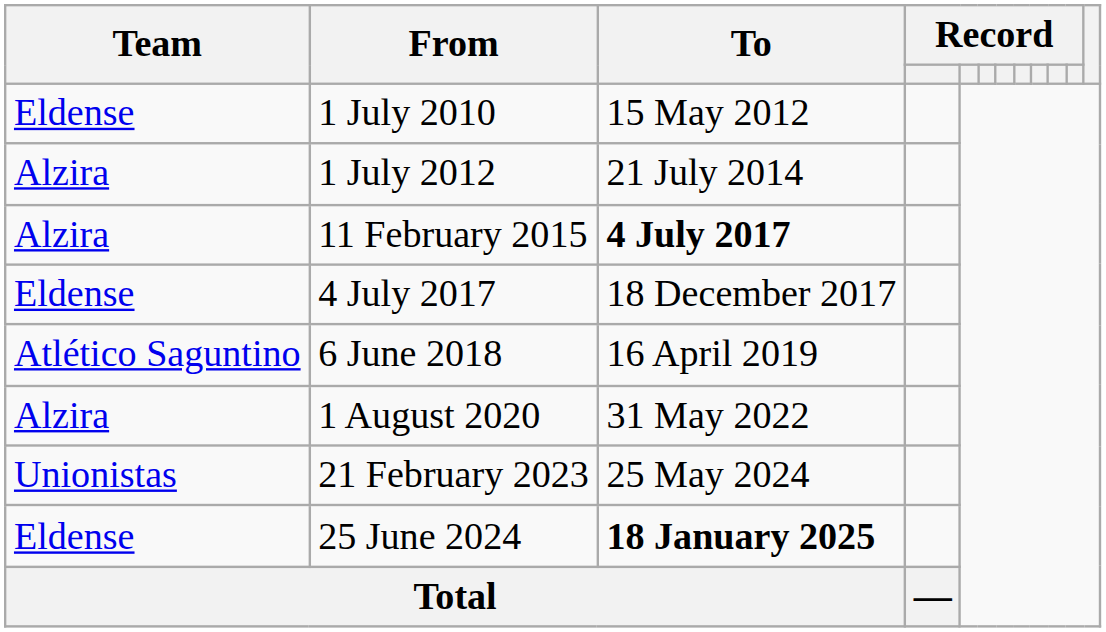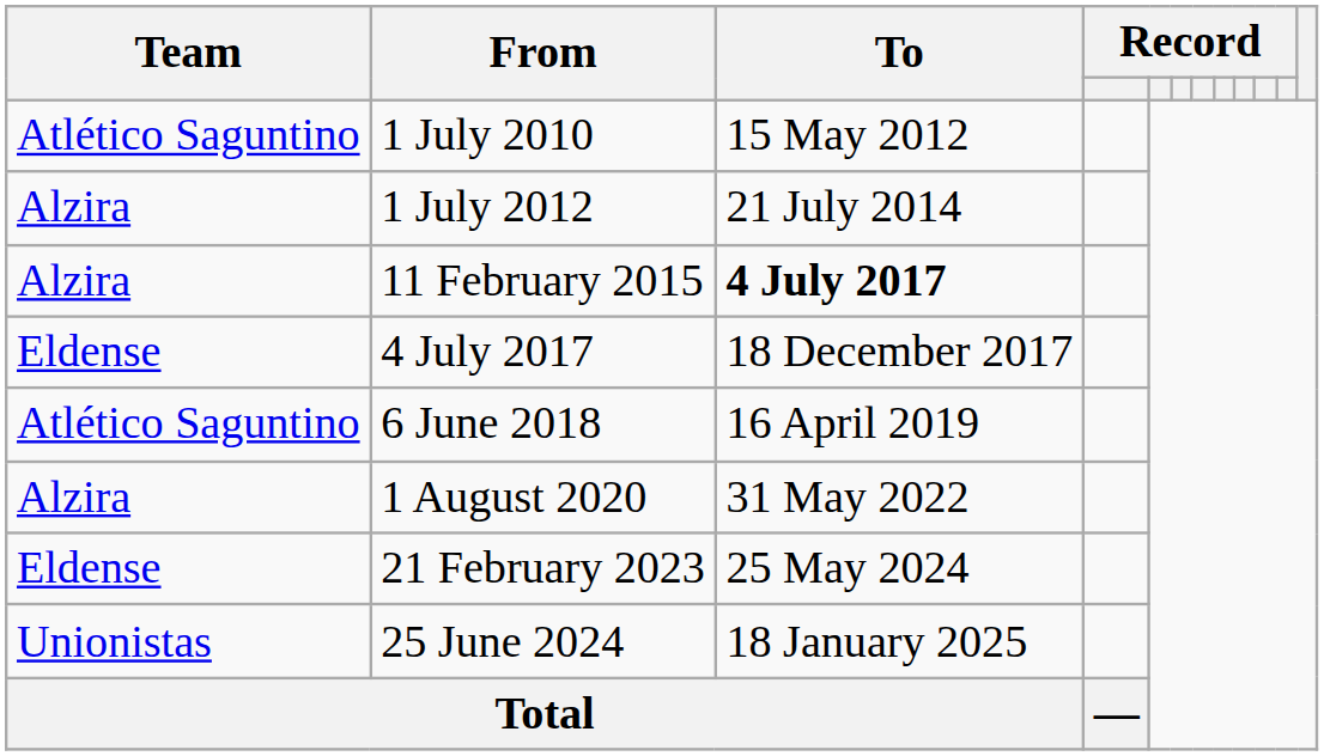1 July 2010 | Team: Eldense -> Atlético Saguntino
21 February 2023 | Team: Unionistas -> Eldense
25 June 2024 | Team: Eldense -> Unionistas
25 June 2024 | To: bold -> normal
